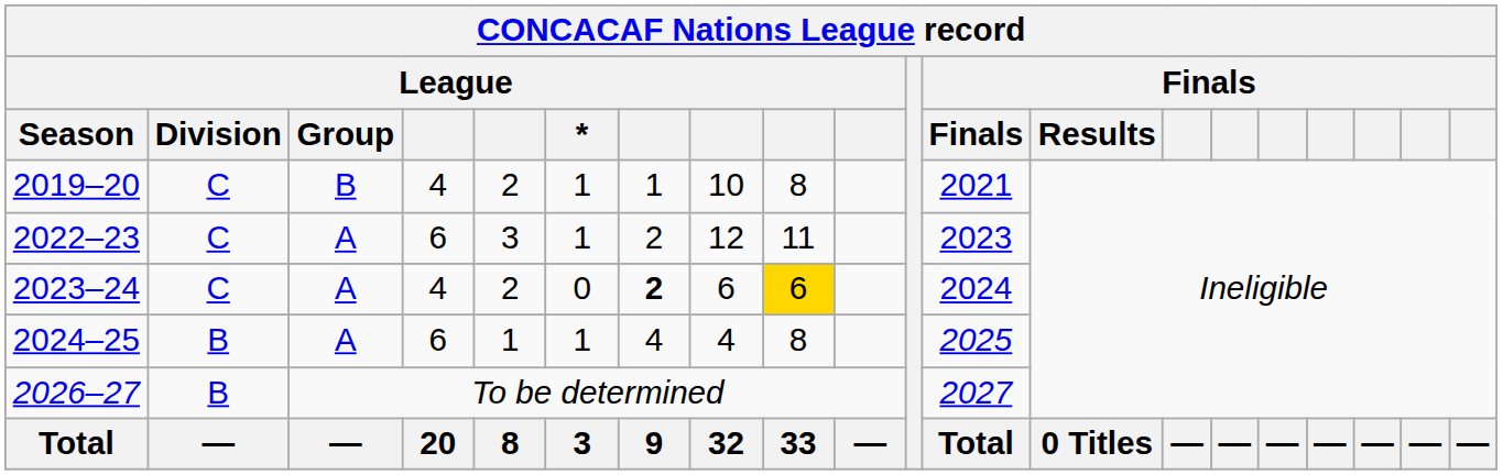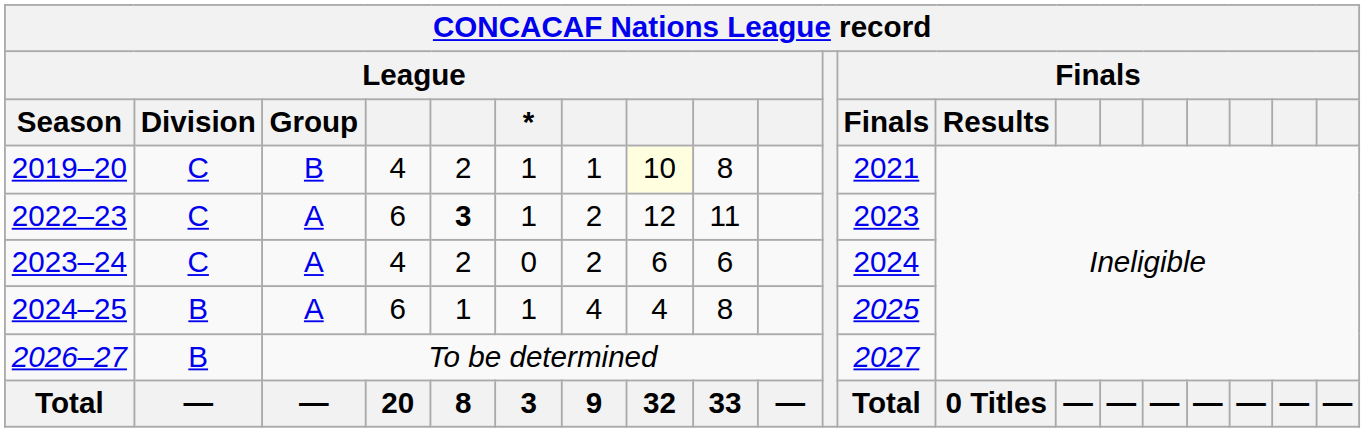2019–20 | column 8: no background -> lightyellow background
2022–23 | column 5: normal -> bold
2023–24 | column 7: bold -> normal
2023–24 | column 9: gold background -> no background
